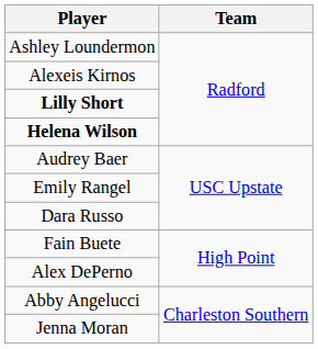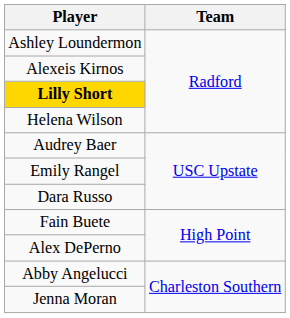Lilly Short | Player: no background -> gold background
Helena Wilson | Player: bold -> normal
